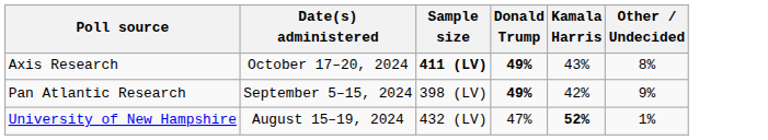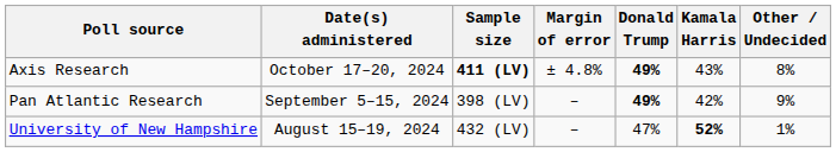+ column: Margin of error | ± 4.8% | – | –
